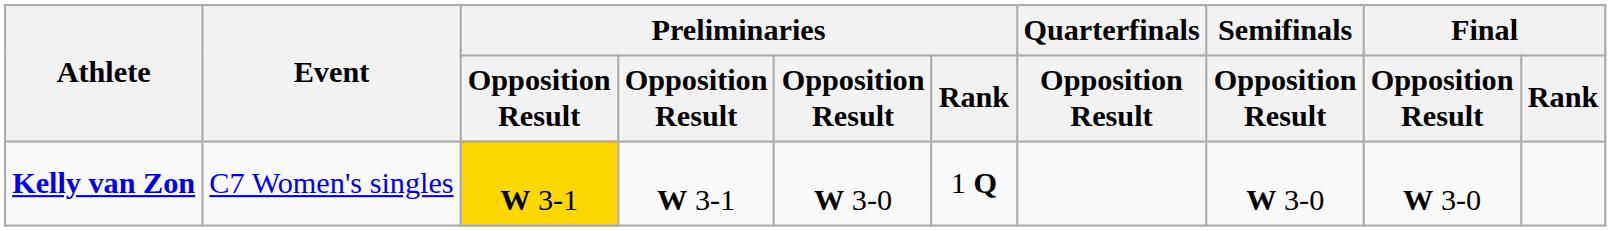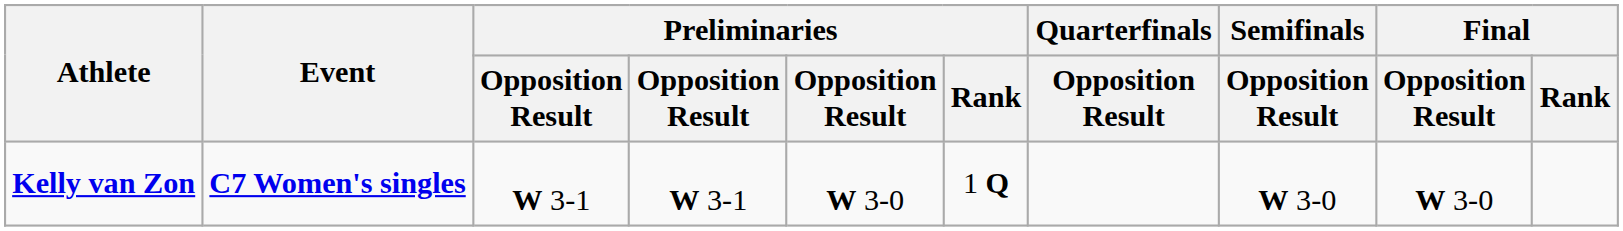Kelly van Zon | Event: normal -> bold
Kelly van Zon | column 3: gold background -> no background
